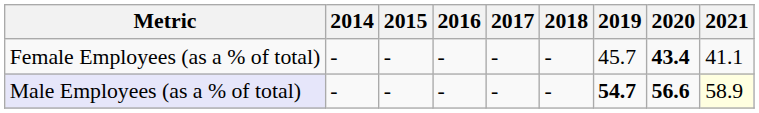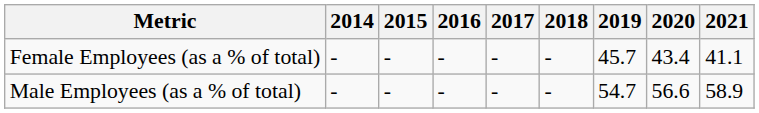row 2 | 2020: bold -> normal
row 3 | Metric: lavender background -> no background
row 3 | 2019: bold -> normal
row 3 | 2020: bold -> normal
row 3 | 2021: lightyellow background -> no background
